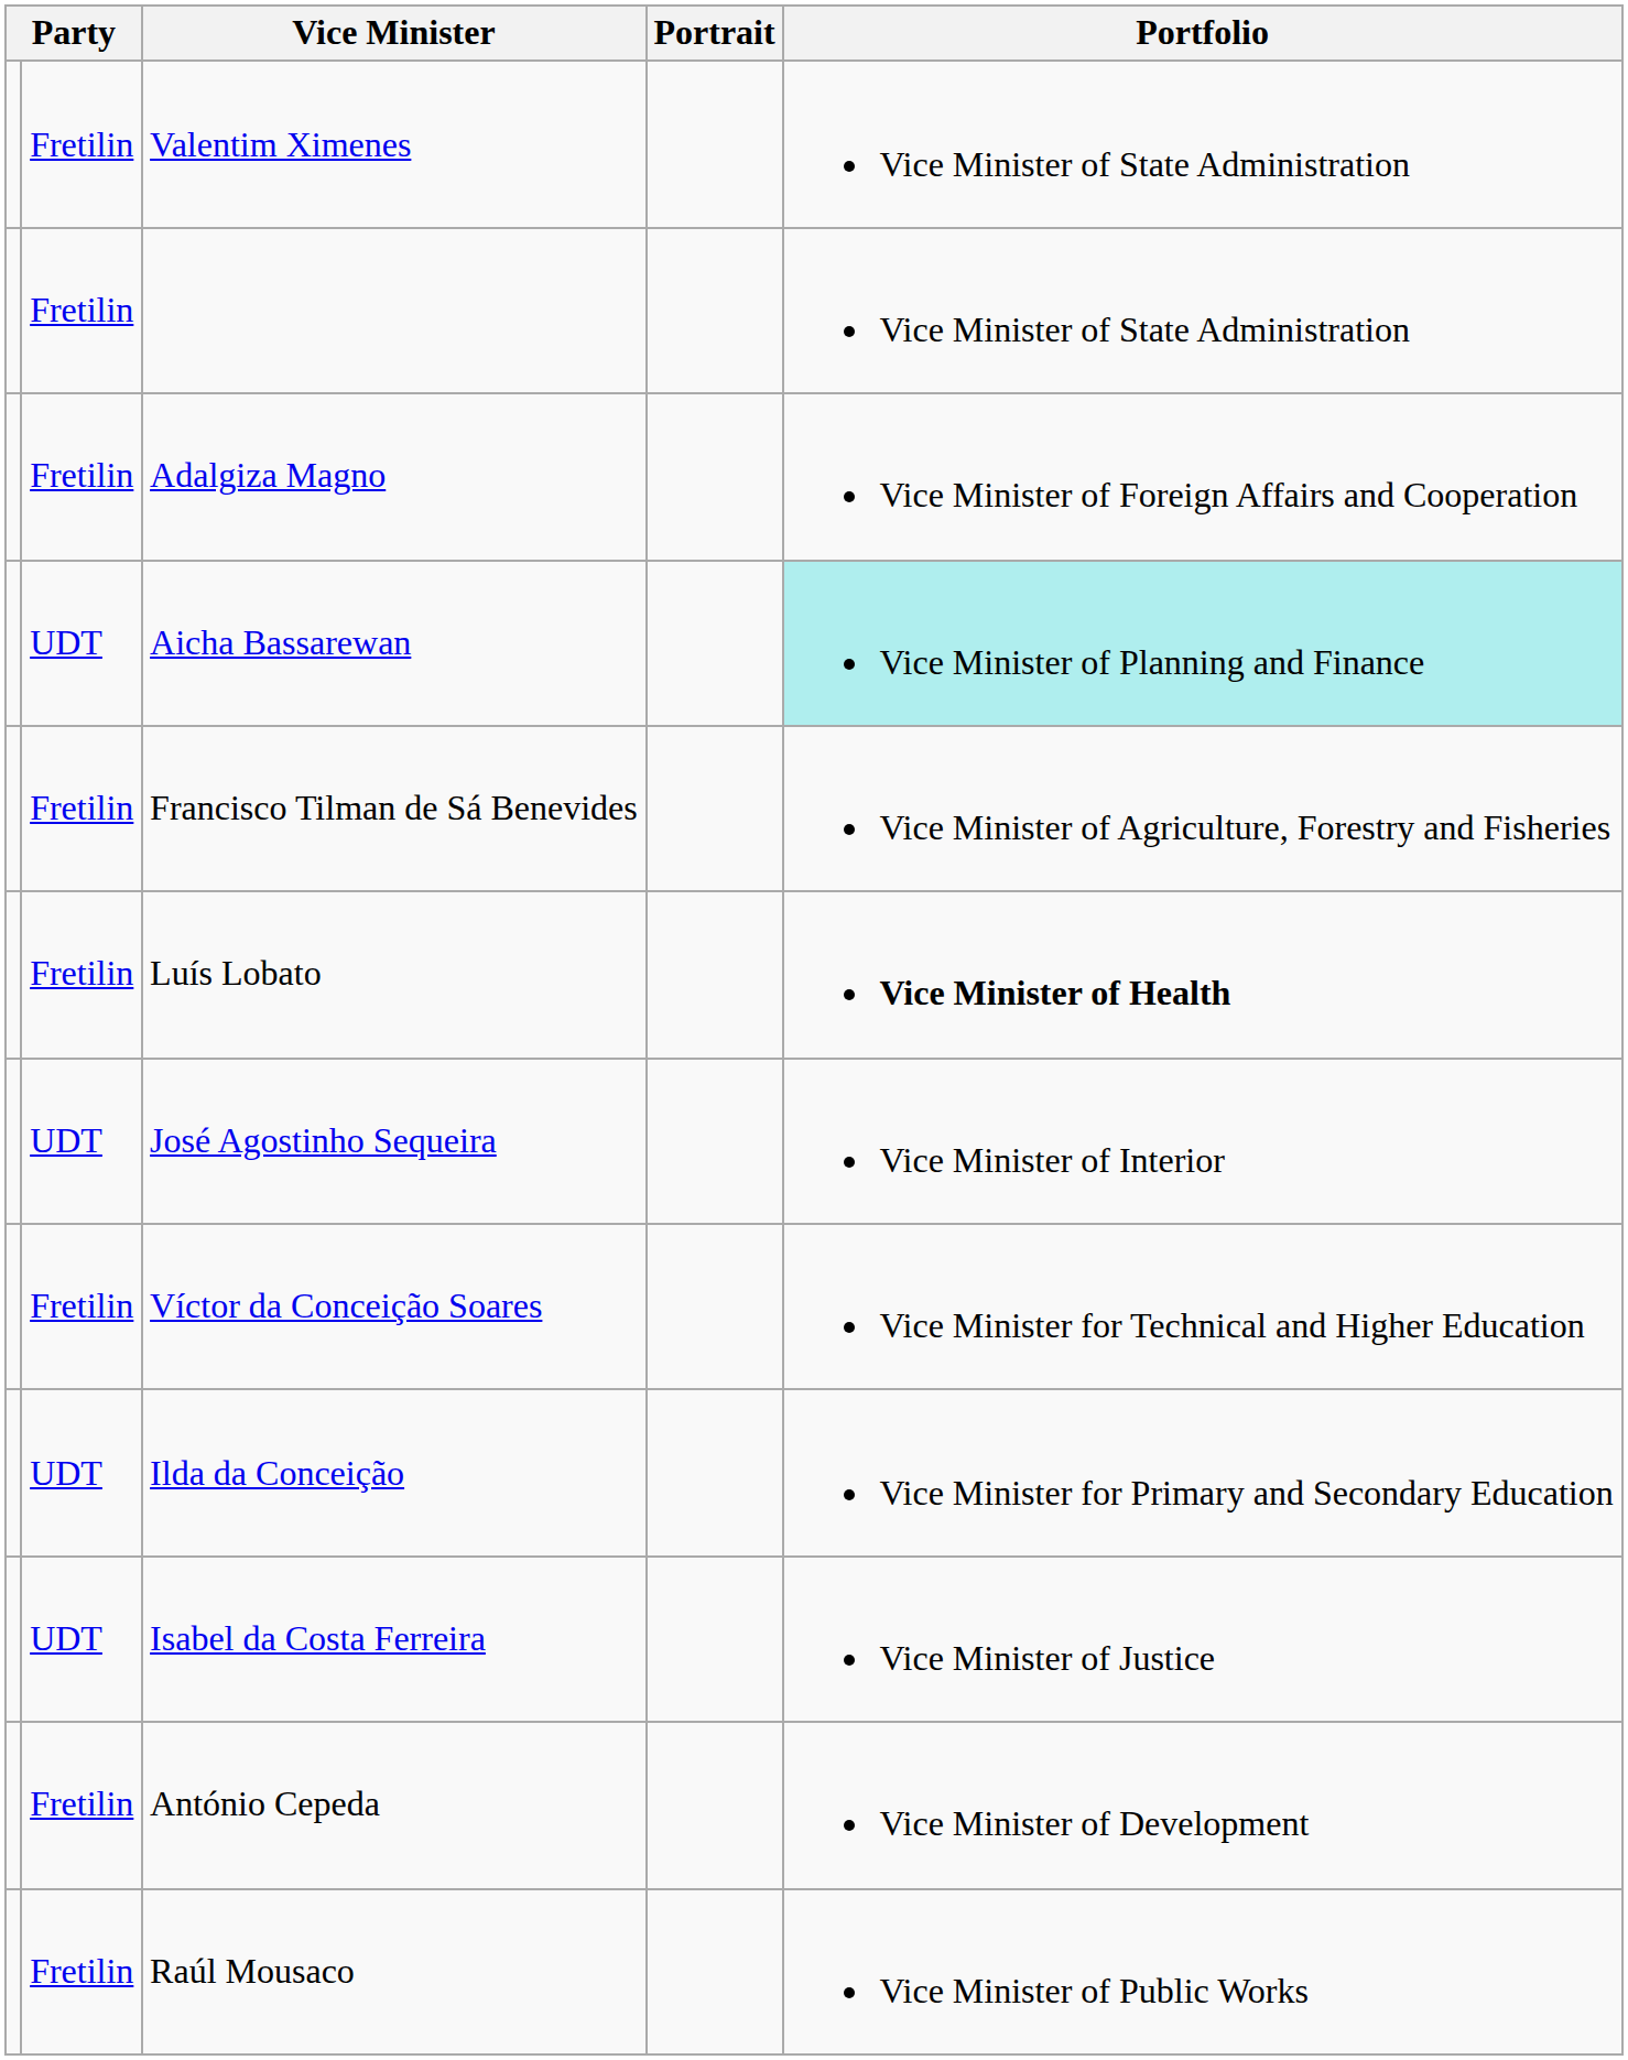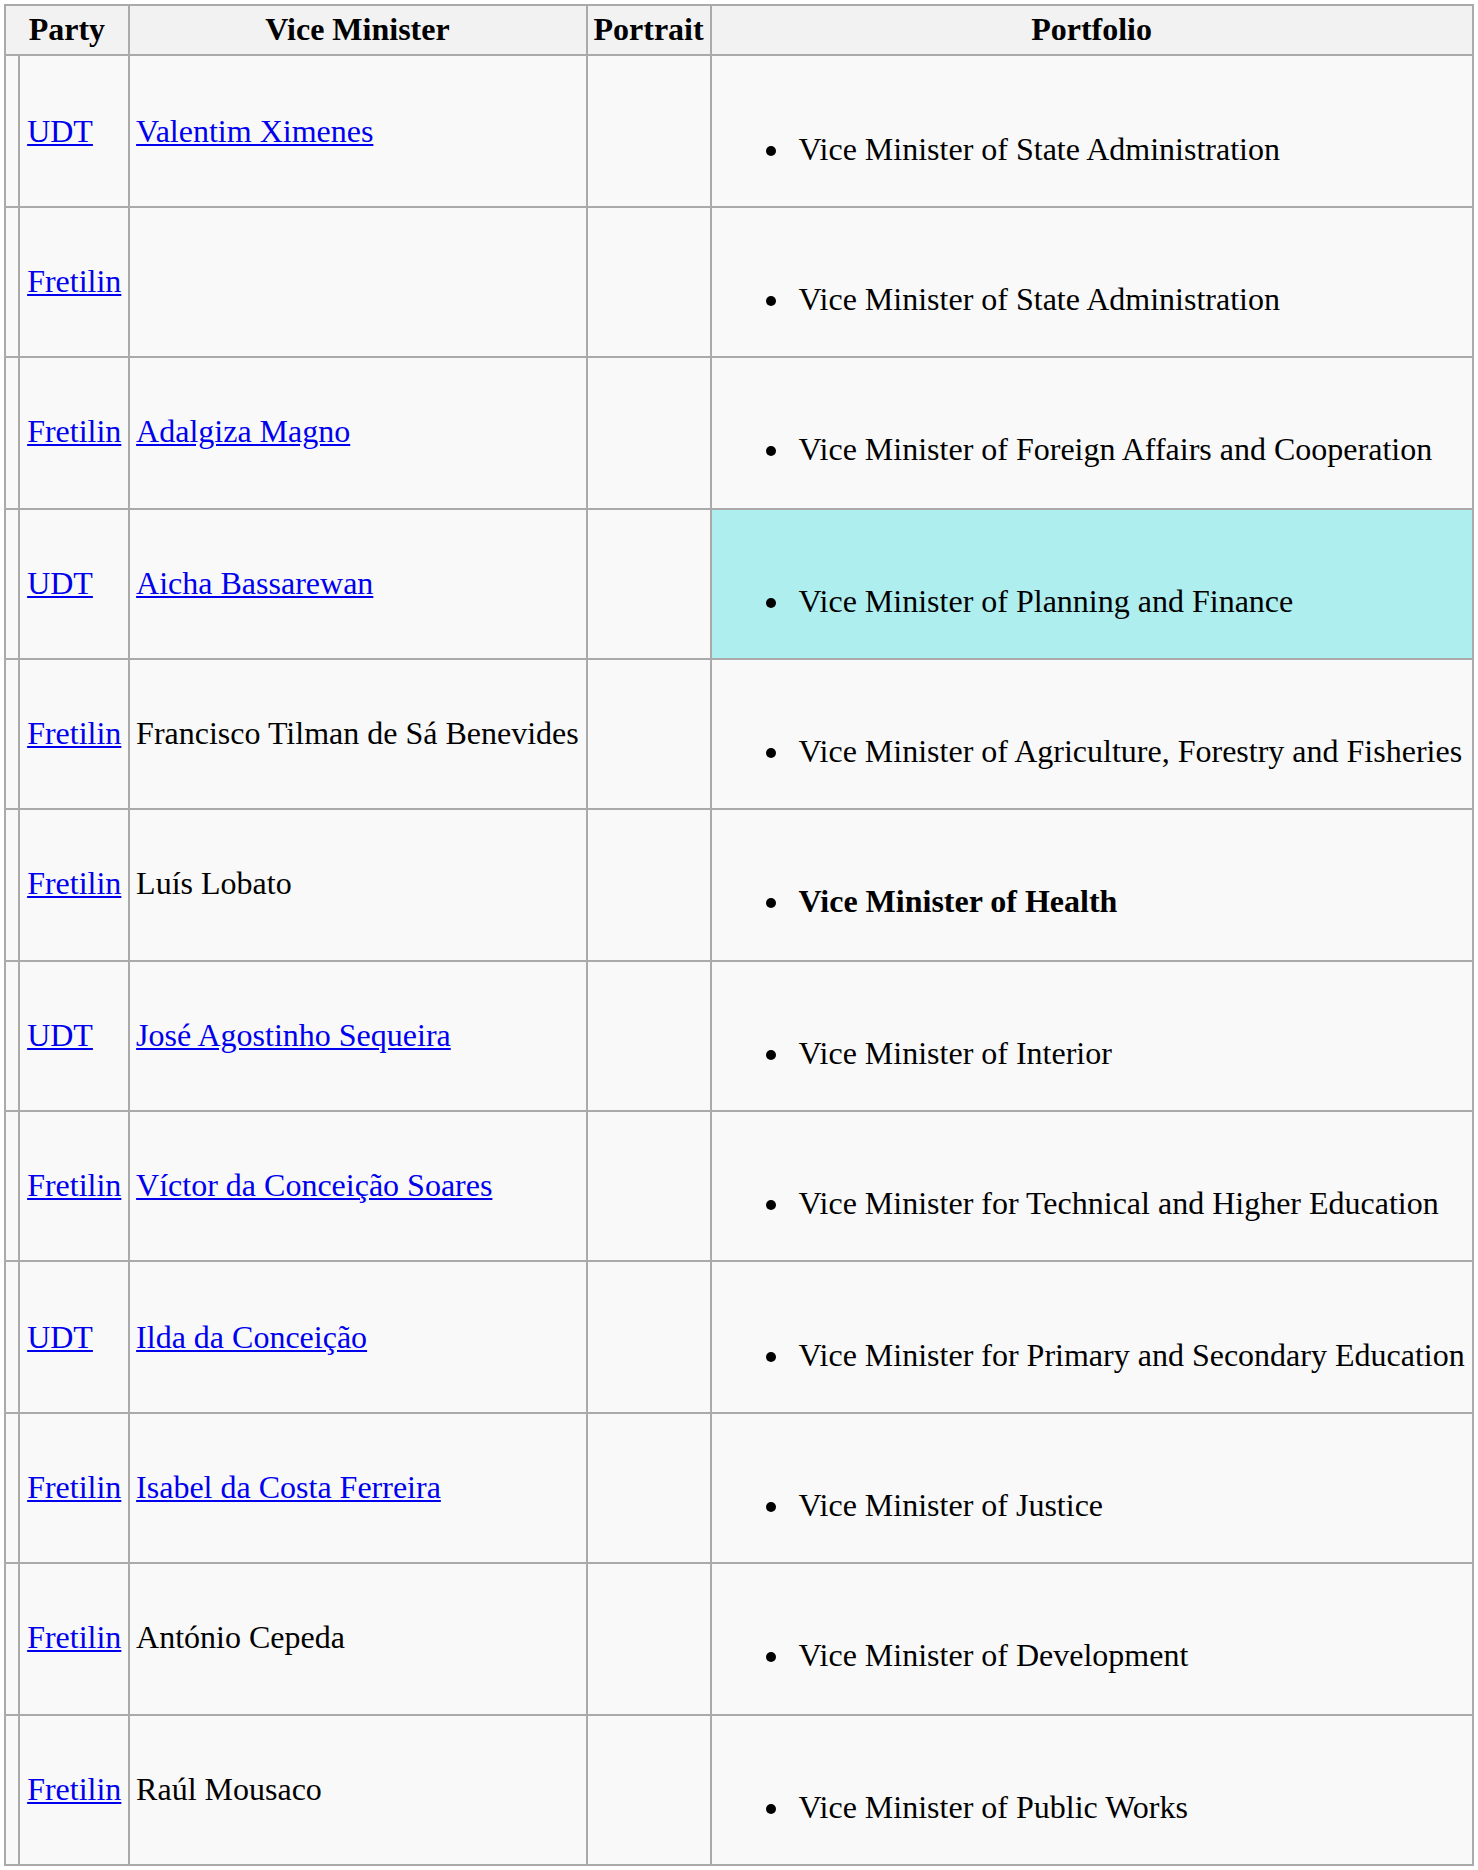Valentim Ximenes | column 2: Fretilin -> UDT
Isabel da Costa Ferreira | column 2: UDT -> Fretilin
